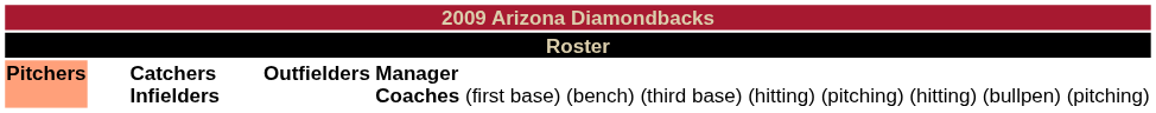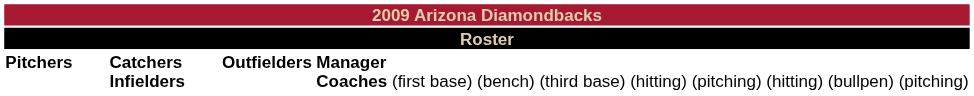Pitchers | column 1: lightsalmon background -> no background
